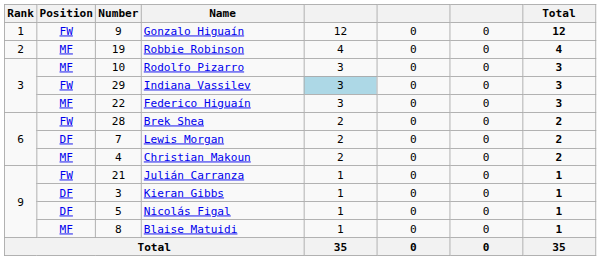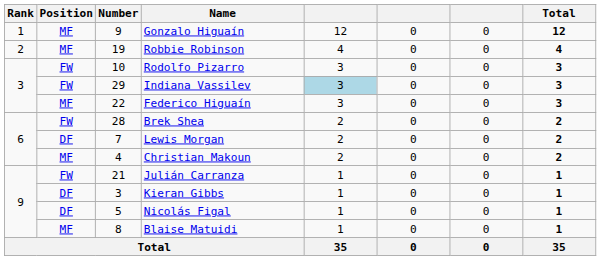Gonzalo Higuaín | Position: FW -> MF
Rodolfo Pizarro | Position: MF -> FW
